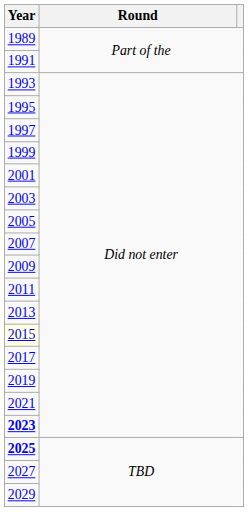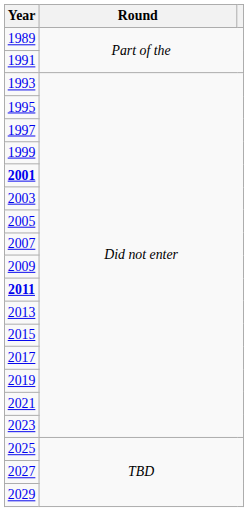2001 | Year: normal -> bold
2011 | Year: normal -> bold
2015 | Year: lightyellow background -> no background
2023 | Year: bold -> normal
2025 | Year: bold -> normal
